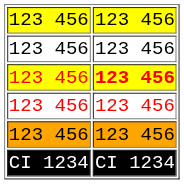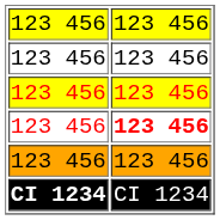row 3 | column 2: bold -> normal
row 4 | column 2: normal -> bold
row 6 | column 1: normal -> bold
